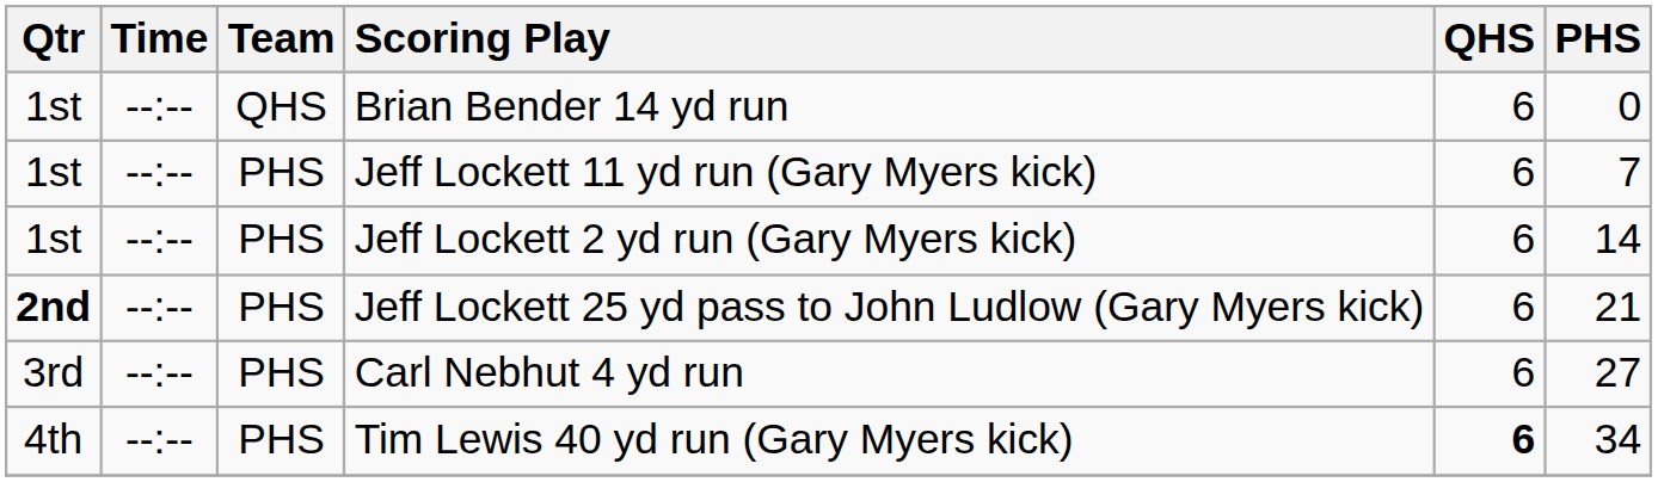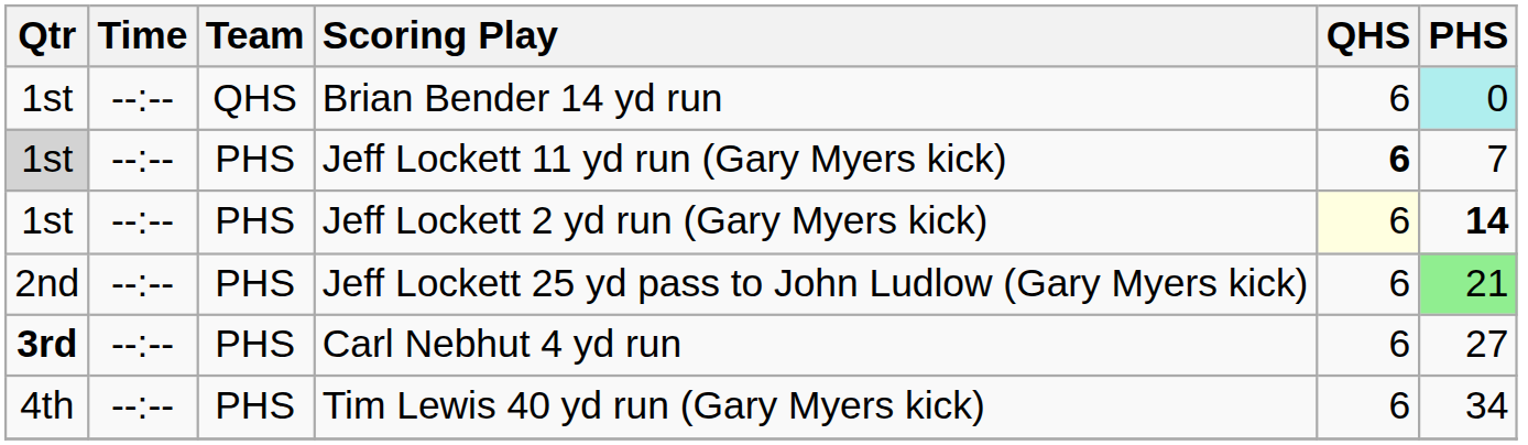Brian Bender 14 yd run | PHS: no background -> paleturquoise background
Jeff Lockett 11 yd run (Gary Myers kick) | Qtr: no background -> lightgrey background
Jeff Lockett 11 yd run (Gary Myers kick) | QHS: normal -> bold
Jeff Lockett 2 yd run (Gary Myers kick) | QHS: no background -> lightyellow background
Jeff Lockett 2 yd run (Gary Myers kick) | PHS: normal -> bold
Jeff Lockett 25 yd pass to John Ludlow (Gary Myers kick) | Qtr: bold -> normal
Jeff Lockett 25 yd pass to John Ludlow (Gary Myers kick) | PHS: no background -> lightgreen background
Carl Nebhut 4 yd run | Qtr: normal -> bold
Tim Lewis 40 yd run (Gary Myers kick) | QHS: bold -> normal
